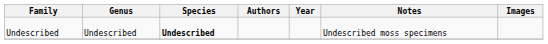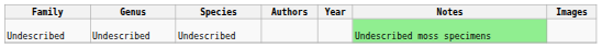row 2 | Species: bold -> normal
row 2 | Notes: no background -> lightgreen background
